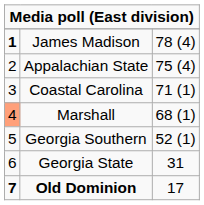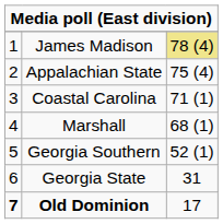James Madison | column 1: bold -> normal
James Madison | column 3: no background -> khaki background
Marshall | column 1: lightsalmon background -> no background
